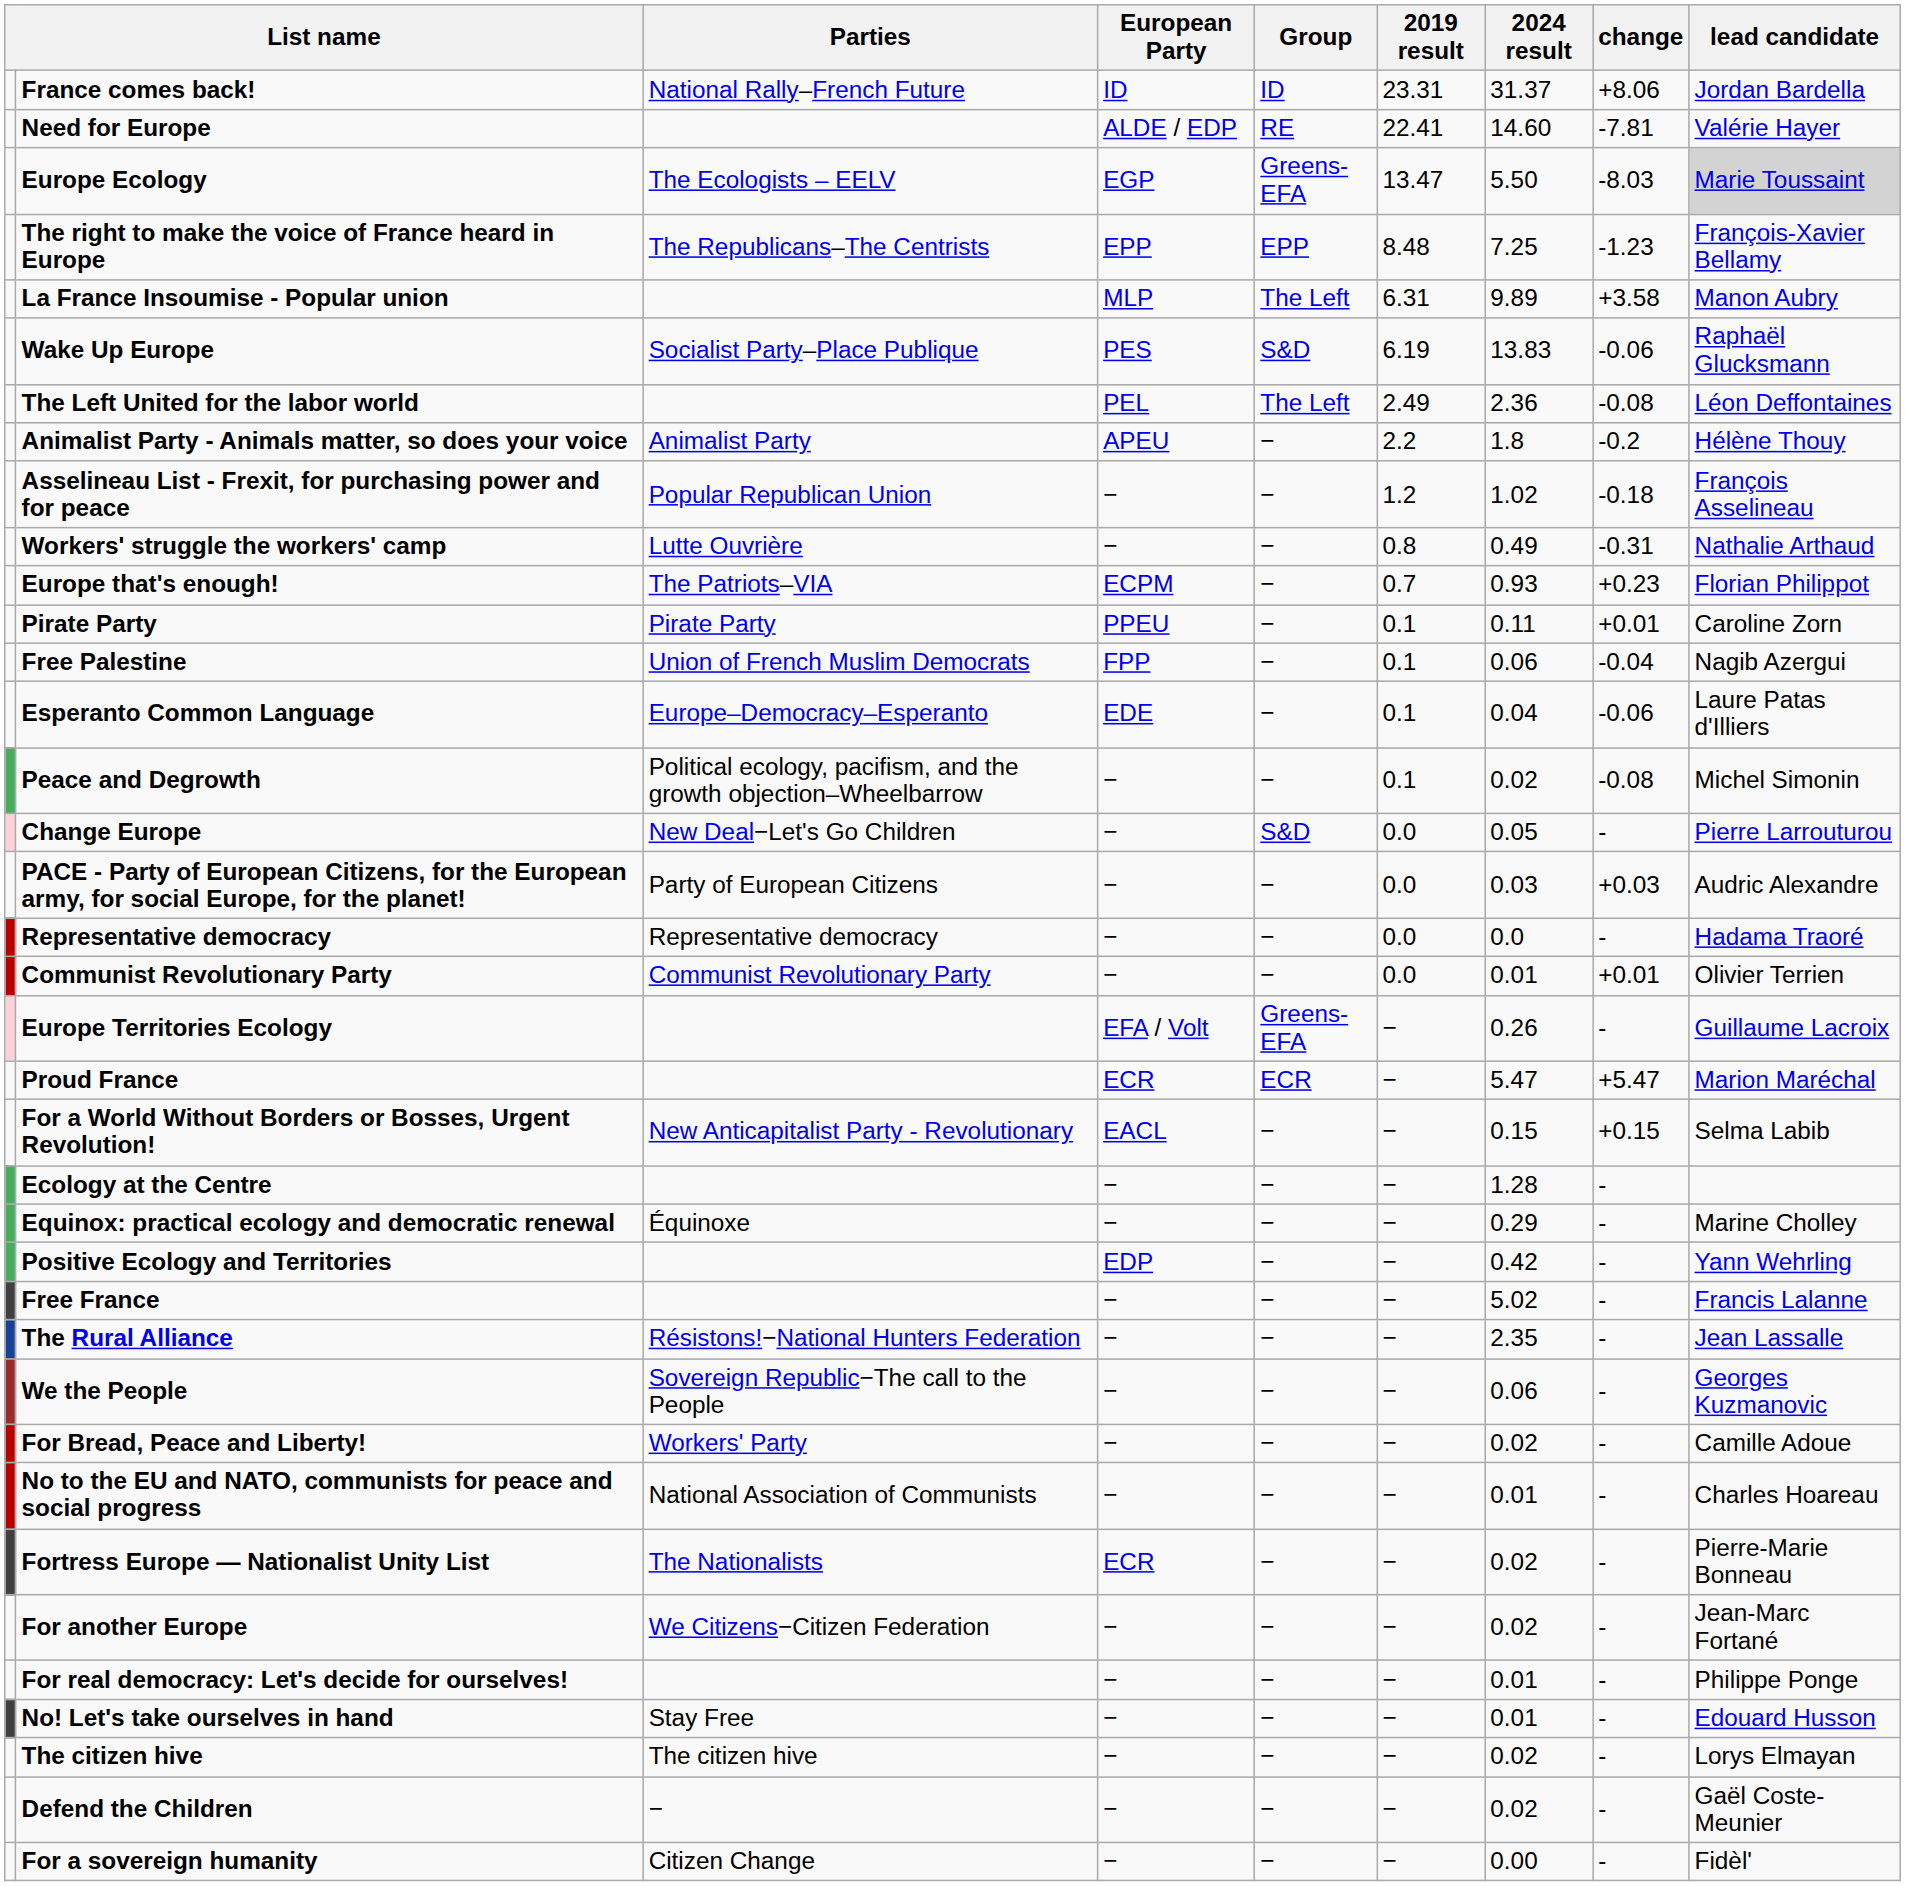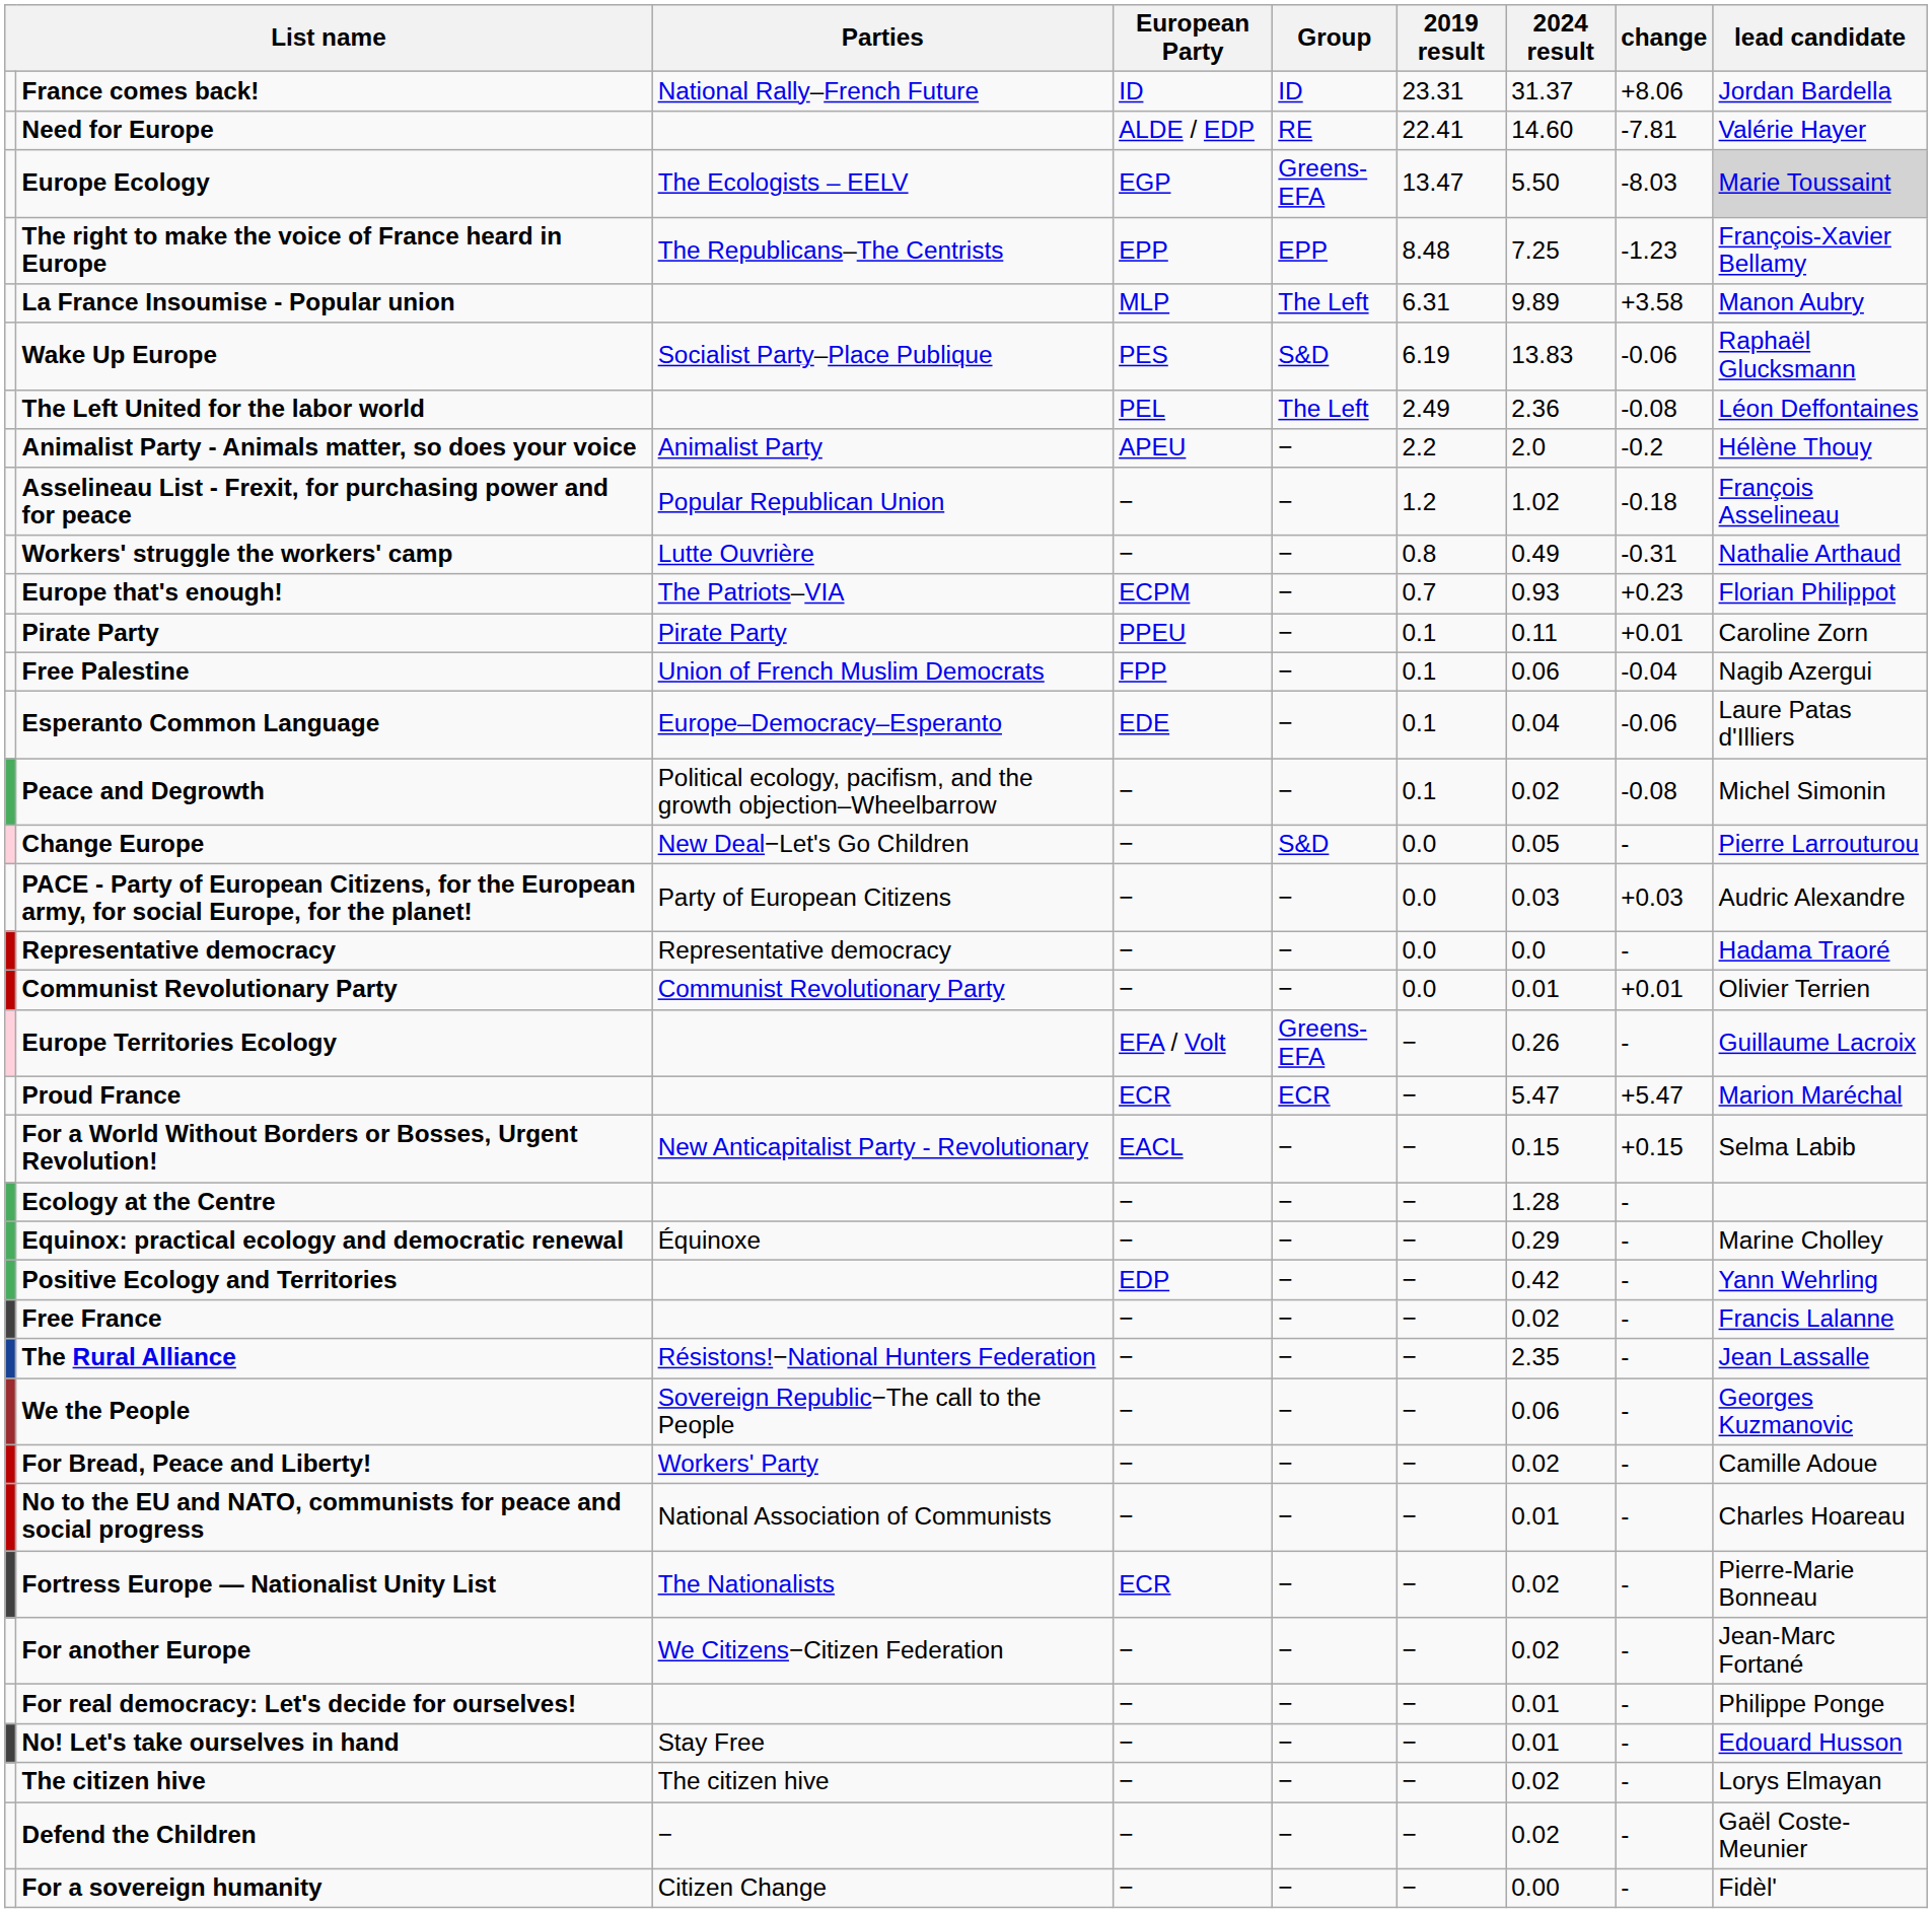Animalist Party - Animals matter, so does your voice | 2024 result: 1.8 -> 2.0
Free France | 2024 result: 5.02 -> 0.02
